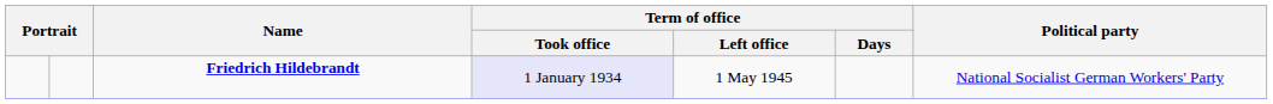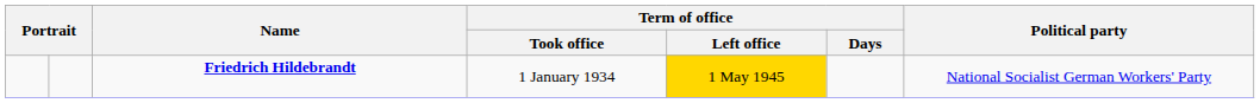Friedrich Hildebrandt | Term of office / Took office: lavender background -> no background
Friedrich Hildebrandt | Term of office / Left office: no background -> gold background
